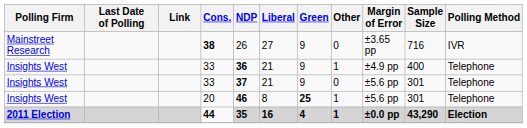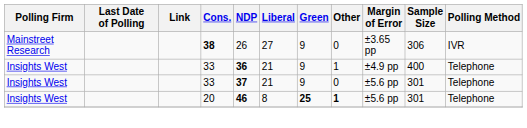38 | Sample Size: 716 -> 306
20 | Other: normal -> bold
- row: 2011 Election | 44 | 35 | 16 | 4 | 1 | ±0.0 pp | 43,290 | Election
